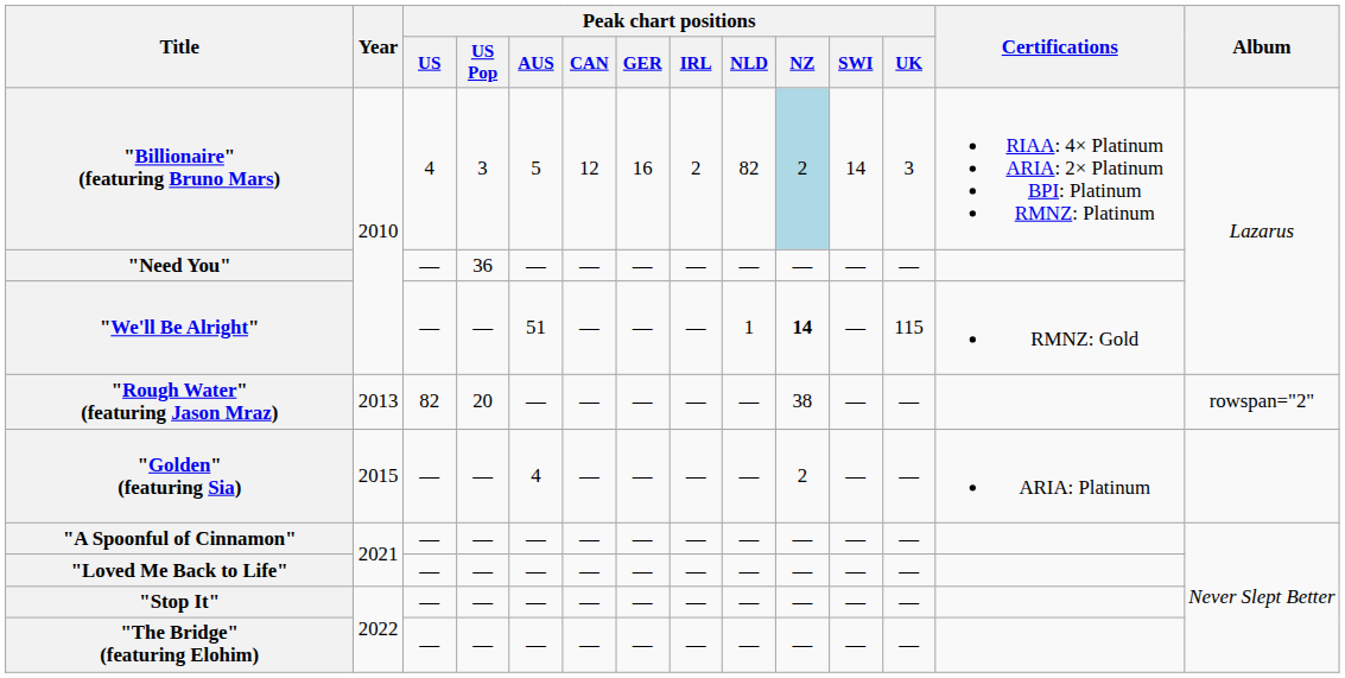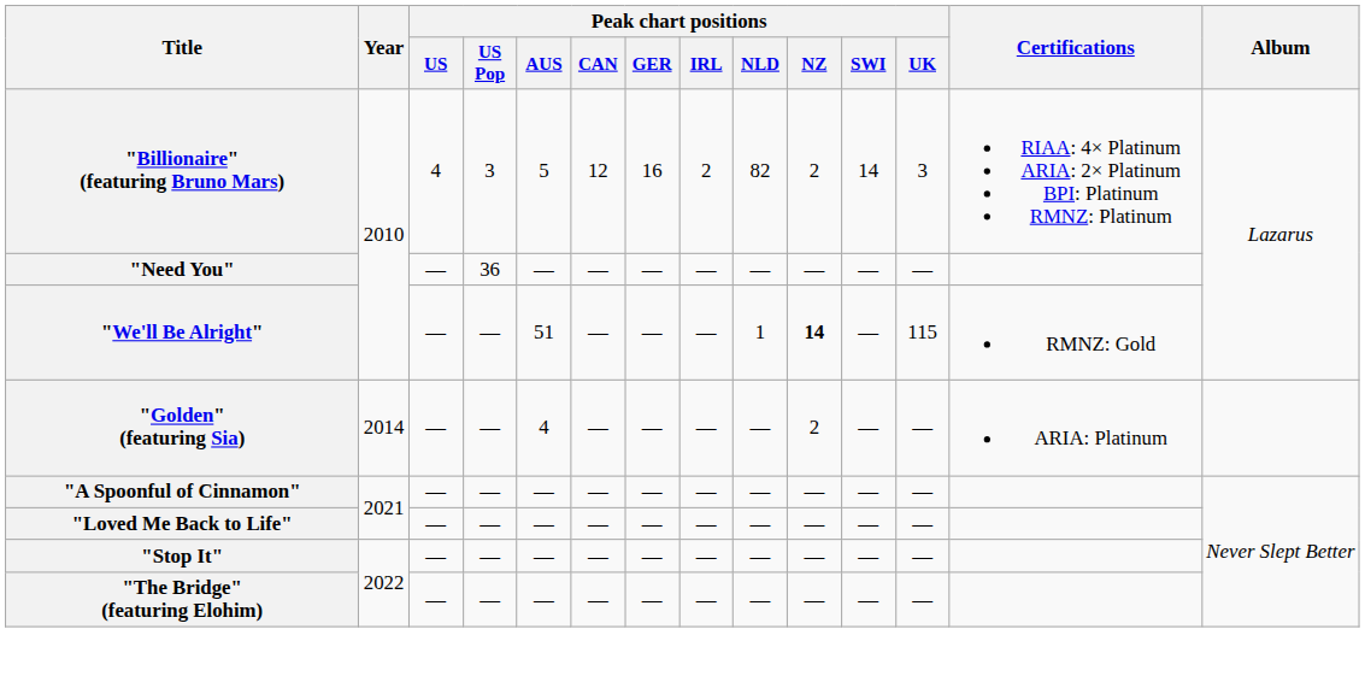"Billionaire" (featuring Bruno Mars) | Peak chart positions / NZ: lightblue background -> no background
- row: "Rough Water" (featuring Jason Mraz) | 2013 | 82 | 20 | — | — | — | — | — | 38 | — | — | rowspan="2"
"Golden" (featuring Sia) | Year: 2015 -> 2014
